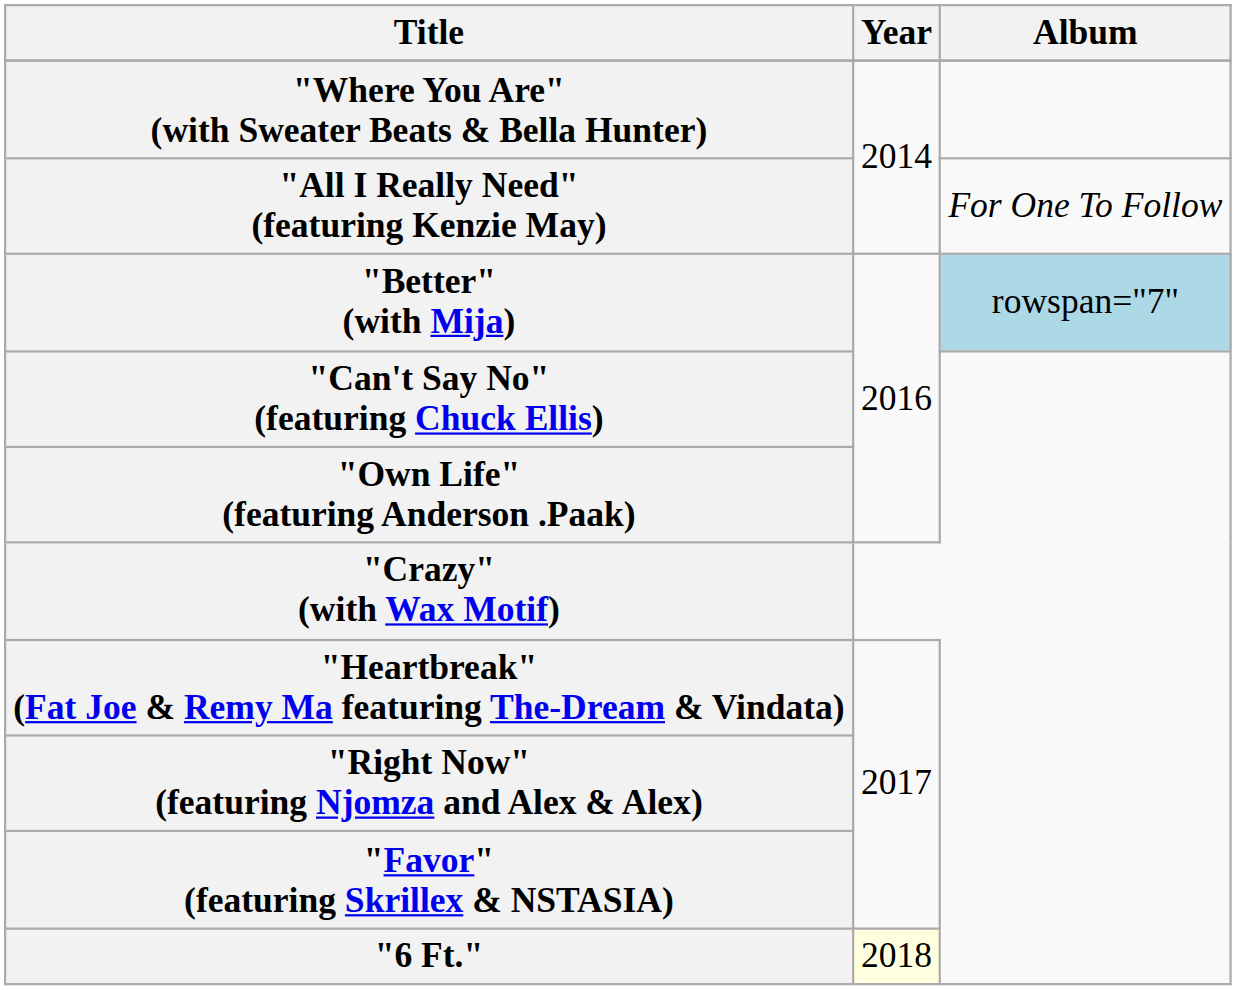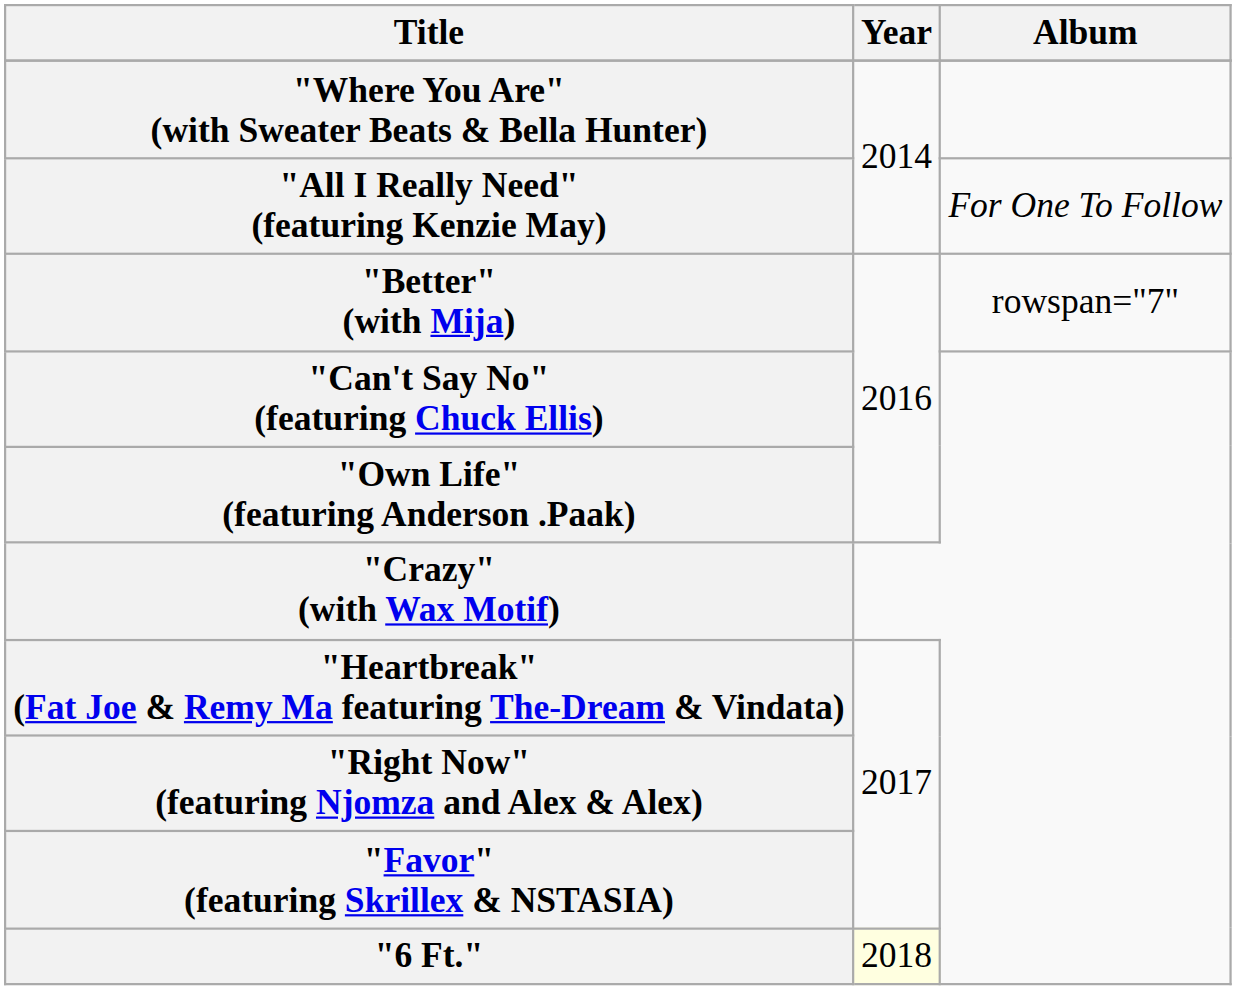"Better" (with Mija) | Album: lightblue background -> no background
